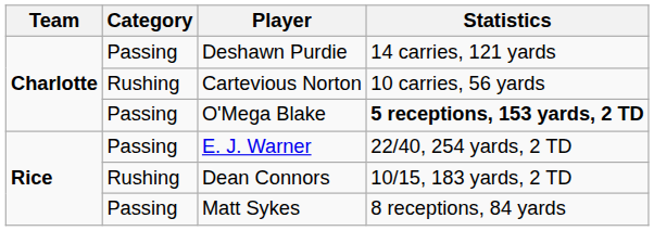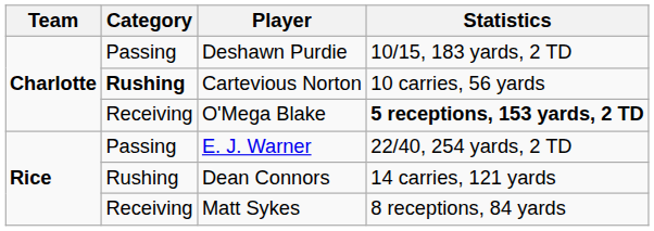Deshawn Purdie | Statistics: 14 carries, 121 yards -> 10/15, 183 yards, 2 TD
Cartevious Norton | Category: normal -> bold
O'Mega Blake | Category: Passing -> Receiving
Dean Connors | Statistics: 10/15, 183 yards, 2 TD -> 14 carries, 121 yards
Matt Sykes | Category: Passing -> Receiving
